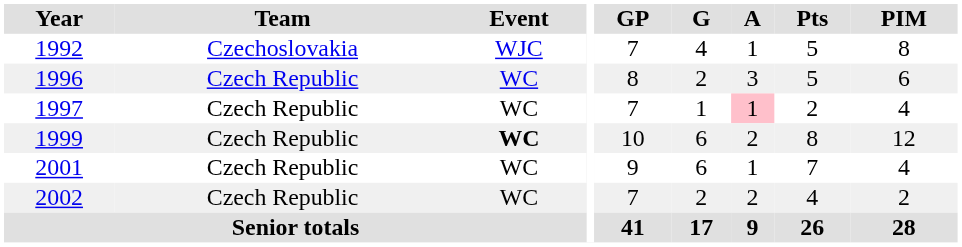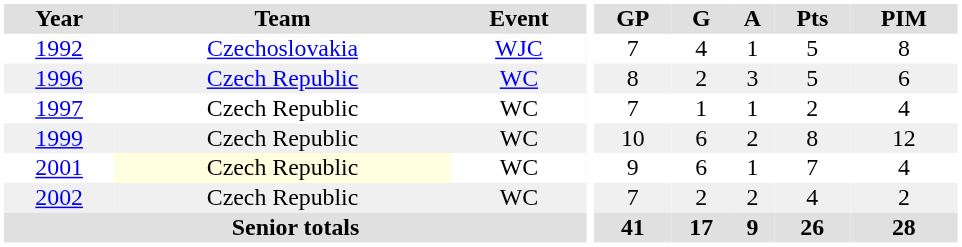1997 | A: pink background -> no background
1999 | Event: bold -> normal
2001 | Team: no background -> lightyellow background
